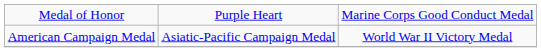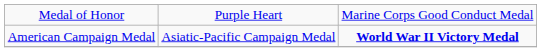American Campaign Medal | column 3: normal -> bold
